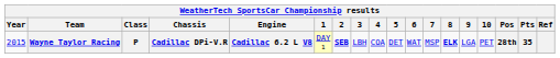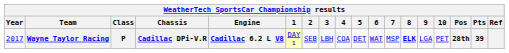Wayne Taylor Racing | Year: 2015 -> 2017
Wayne Taylor Racing | 2: bold -> normal
Wayne Taylor Racing | Pts: 35 -> 39
